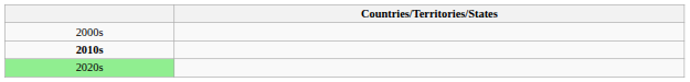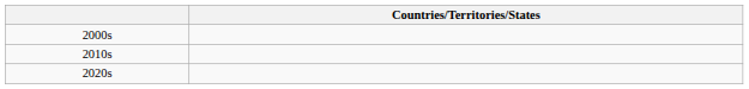2010s | column 1: bold -> normal
2020s | column 1: lightgreen background -> no background
